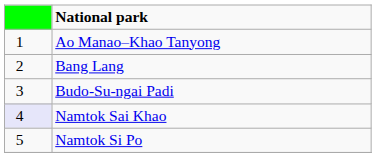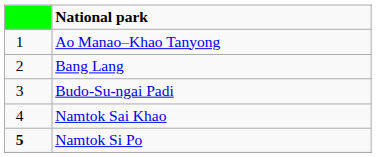Namtok Sai Khao | column 1: lavender background -> no background
Namtok Si Po | column 1: normal -> bold
